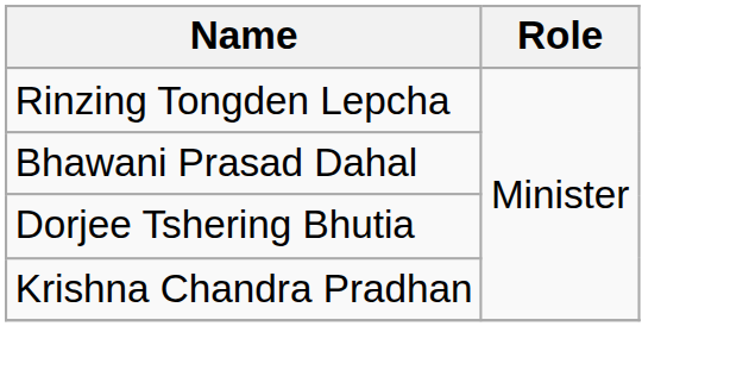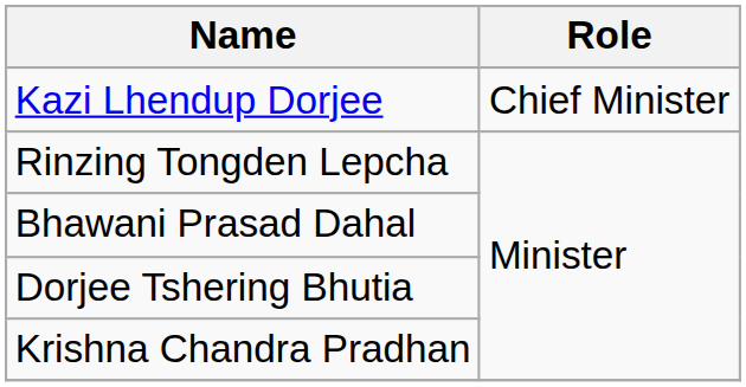+ row: Kazi Lhendup Dorjee | Chief Minister
